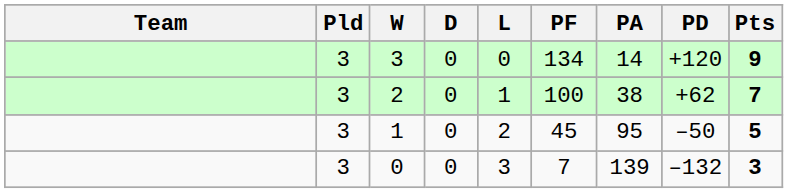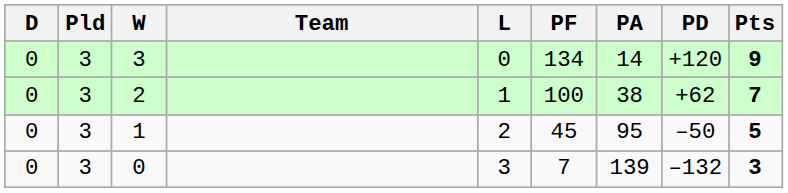columns swapped: Team <-> D
